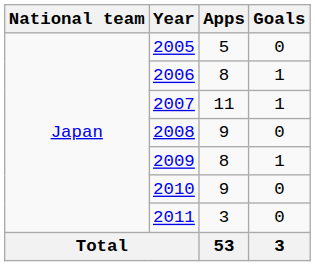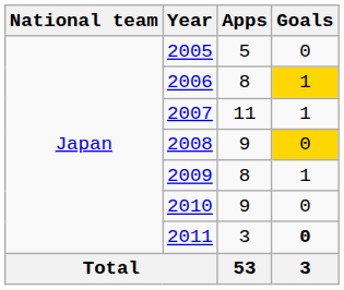2006 | Goals: no background -> gold background
2008 | Goals: no background -> gold background
2011 | Goals: normal -> bold
